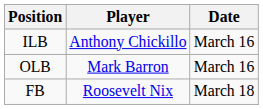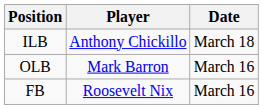ILB | Date: March 16 -> March 18
FB | Date: March 18 -> March 16
